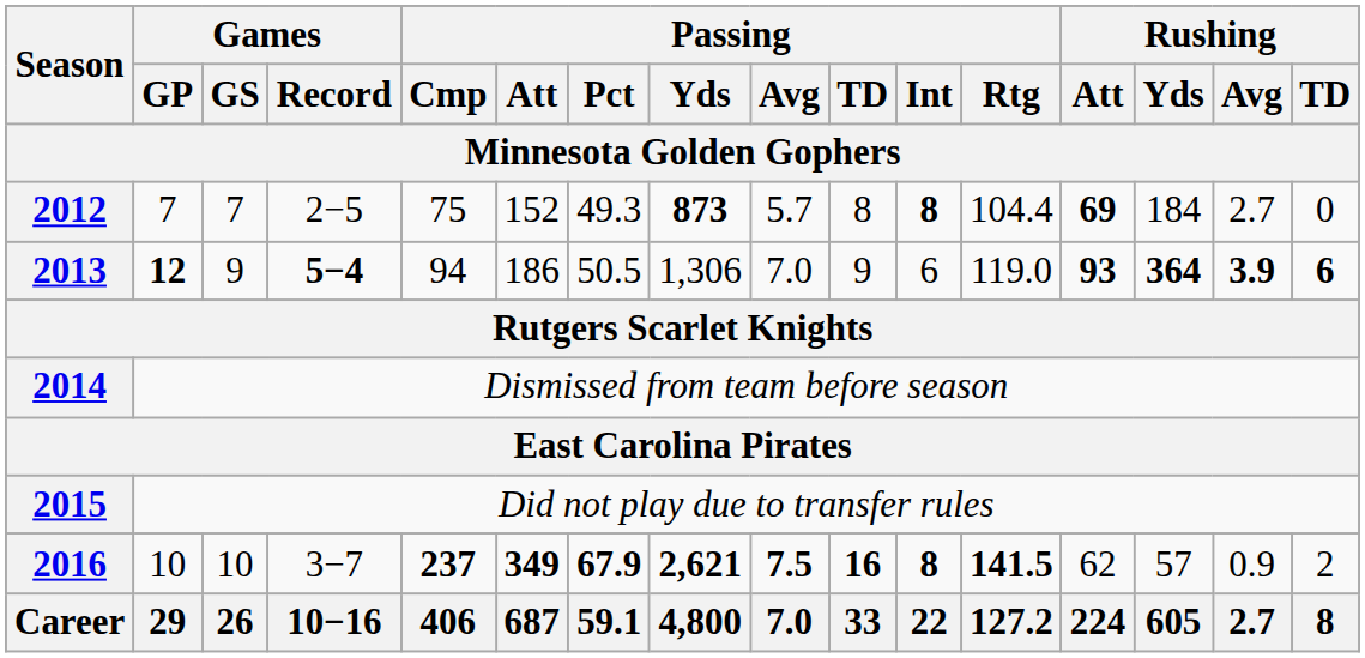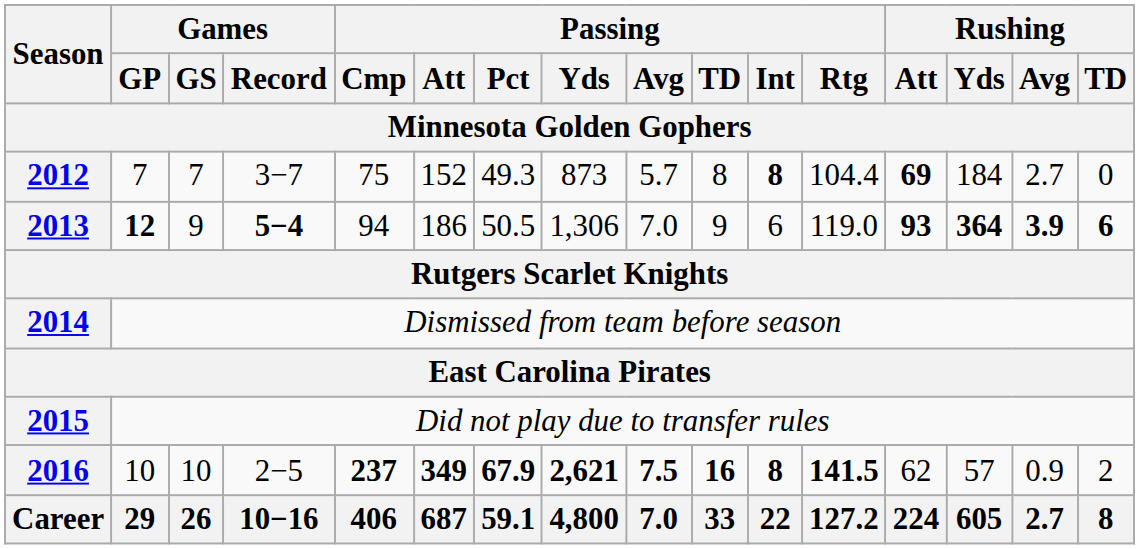2012 | Games / Record / Minnesota Golden Gophers: 2−5 -> 3−7
2012 | Passing / Yds / Minnesota Golden Gophers: bold -> normal
2016 | Games / Record / Minnesota Golden Gophers: 3−7 -> 2−5
